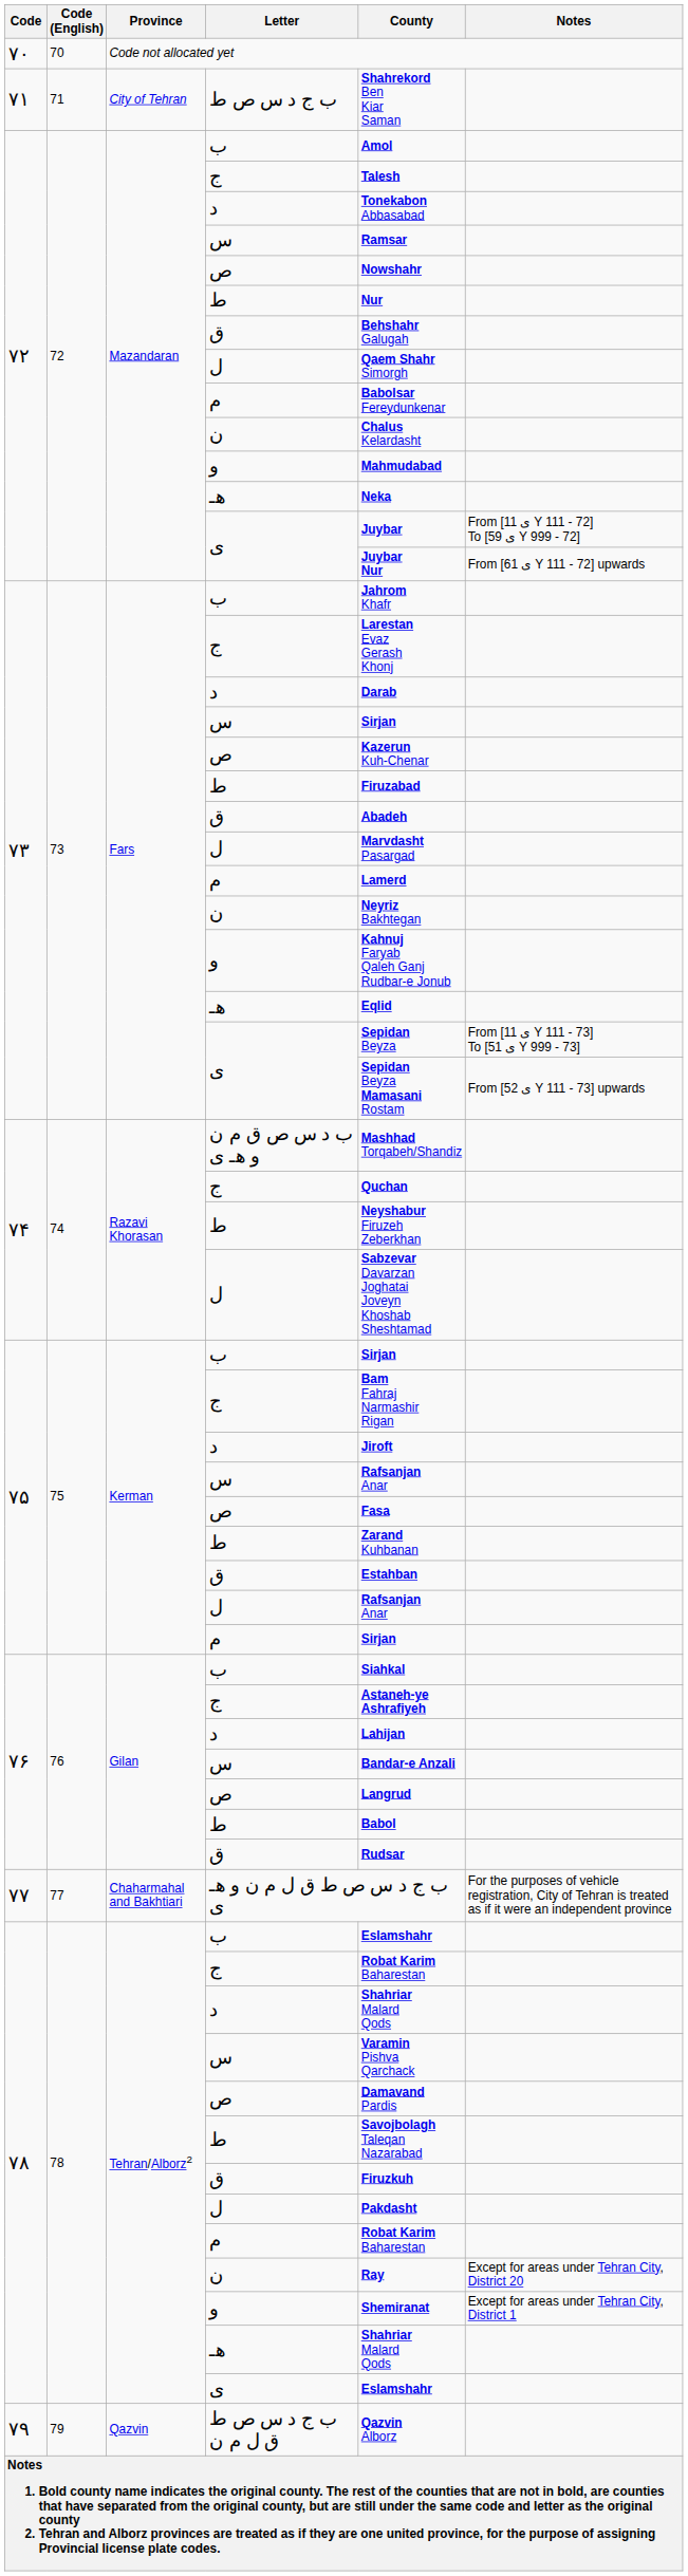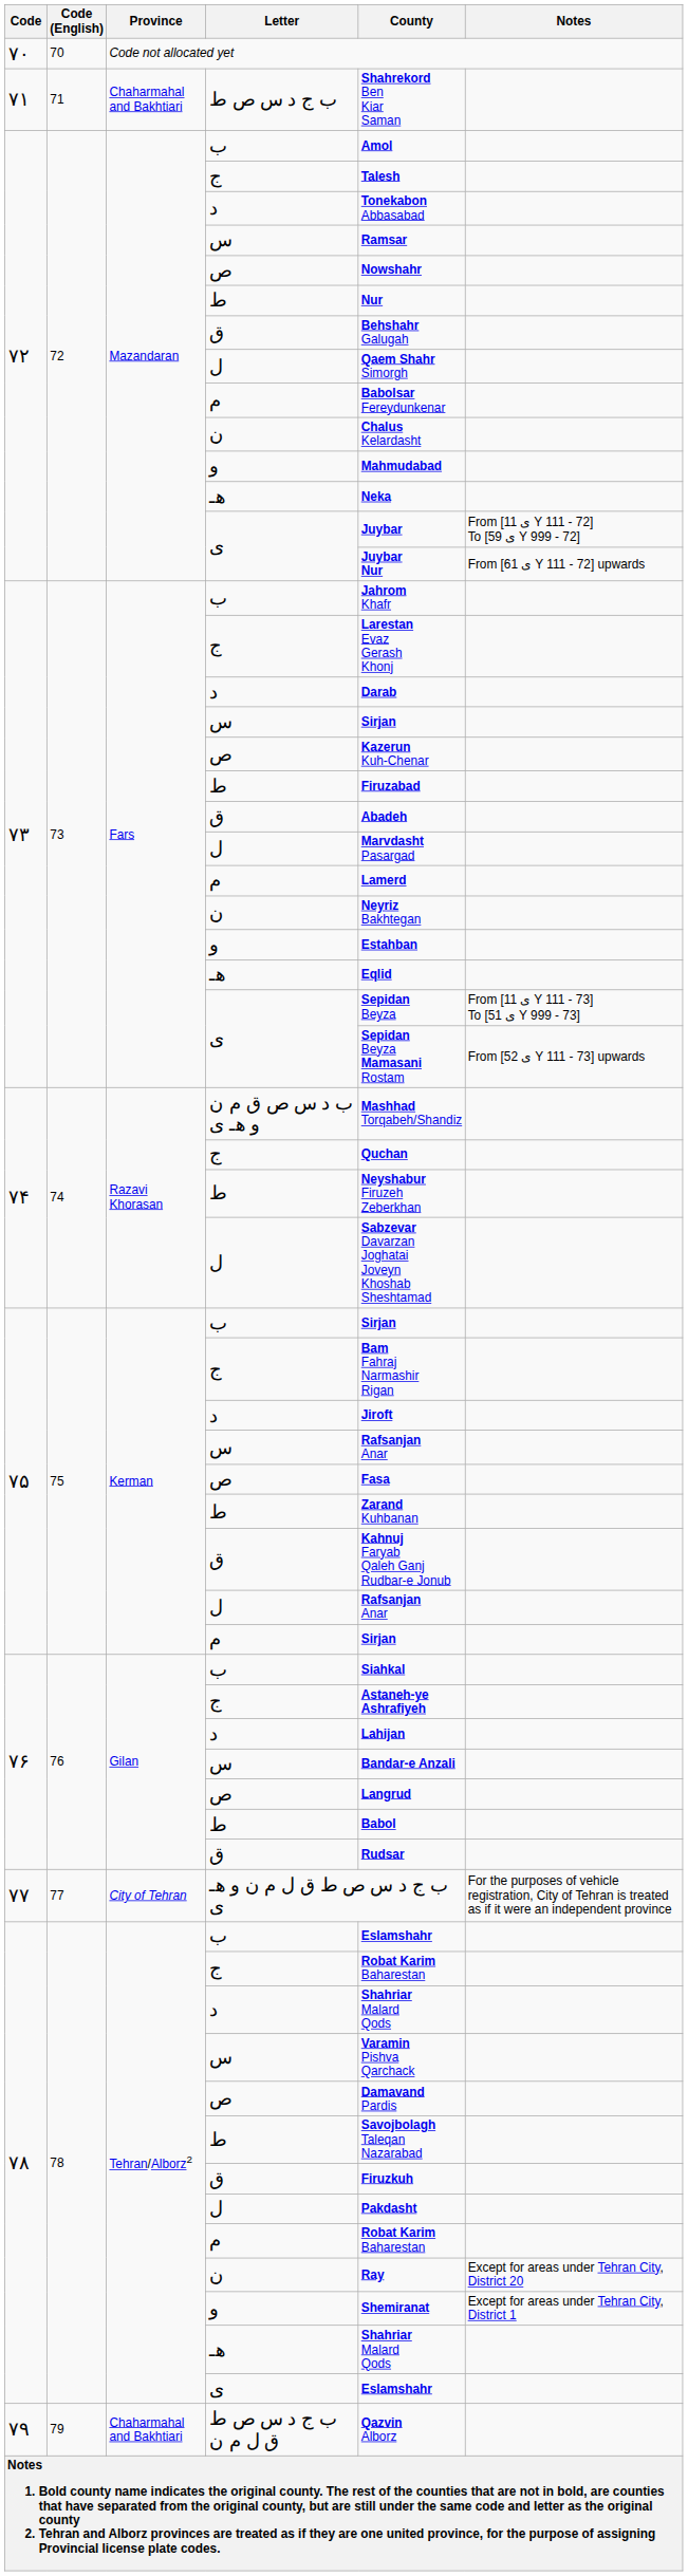ب ج د س ص ط | Province: City of Tehran -> Chaharmahal and Bakhtiari
۷۳ / و | County: Kahnuj Faryab Qaleh Ganj Rudbar-e Jonub -> Estahban
۷۵ / ق | County: Estahban -> Kahnuj Faryab Qaleh Ganj Rudbar-e Jonub
ب ج د س ص ط ق ل م ن و هـ ی | Province: Chaharmahal and Bakhtiari -> City of Tehran
ب ج د س ص ط ق ل م ن | Province: Qazvin -> Chaharmahal and Bakhtiari
